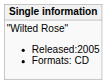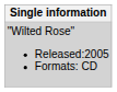row 2 | column 1: no background -> lightgrey background
